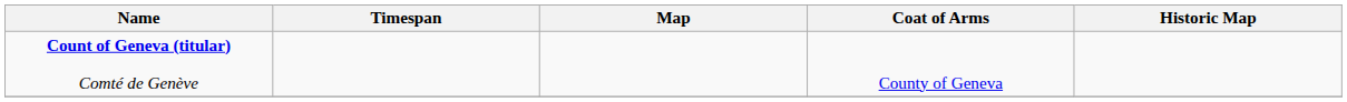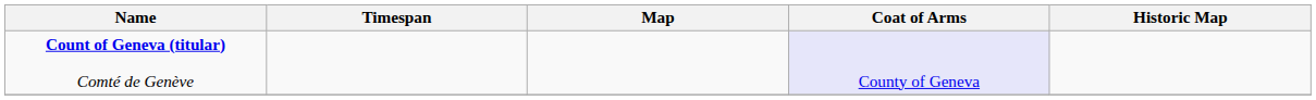Count of Geneva (titular) Comté de Genève | Coat of Arms: no background -> lavender background
